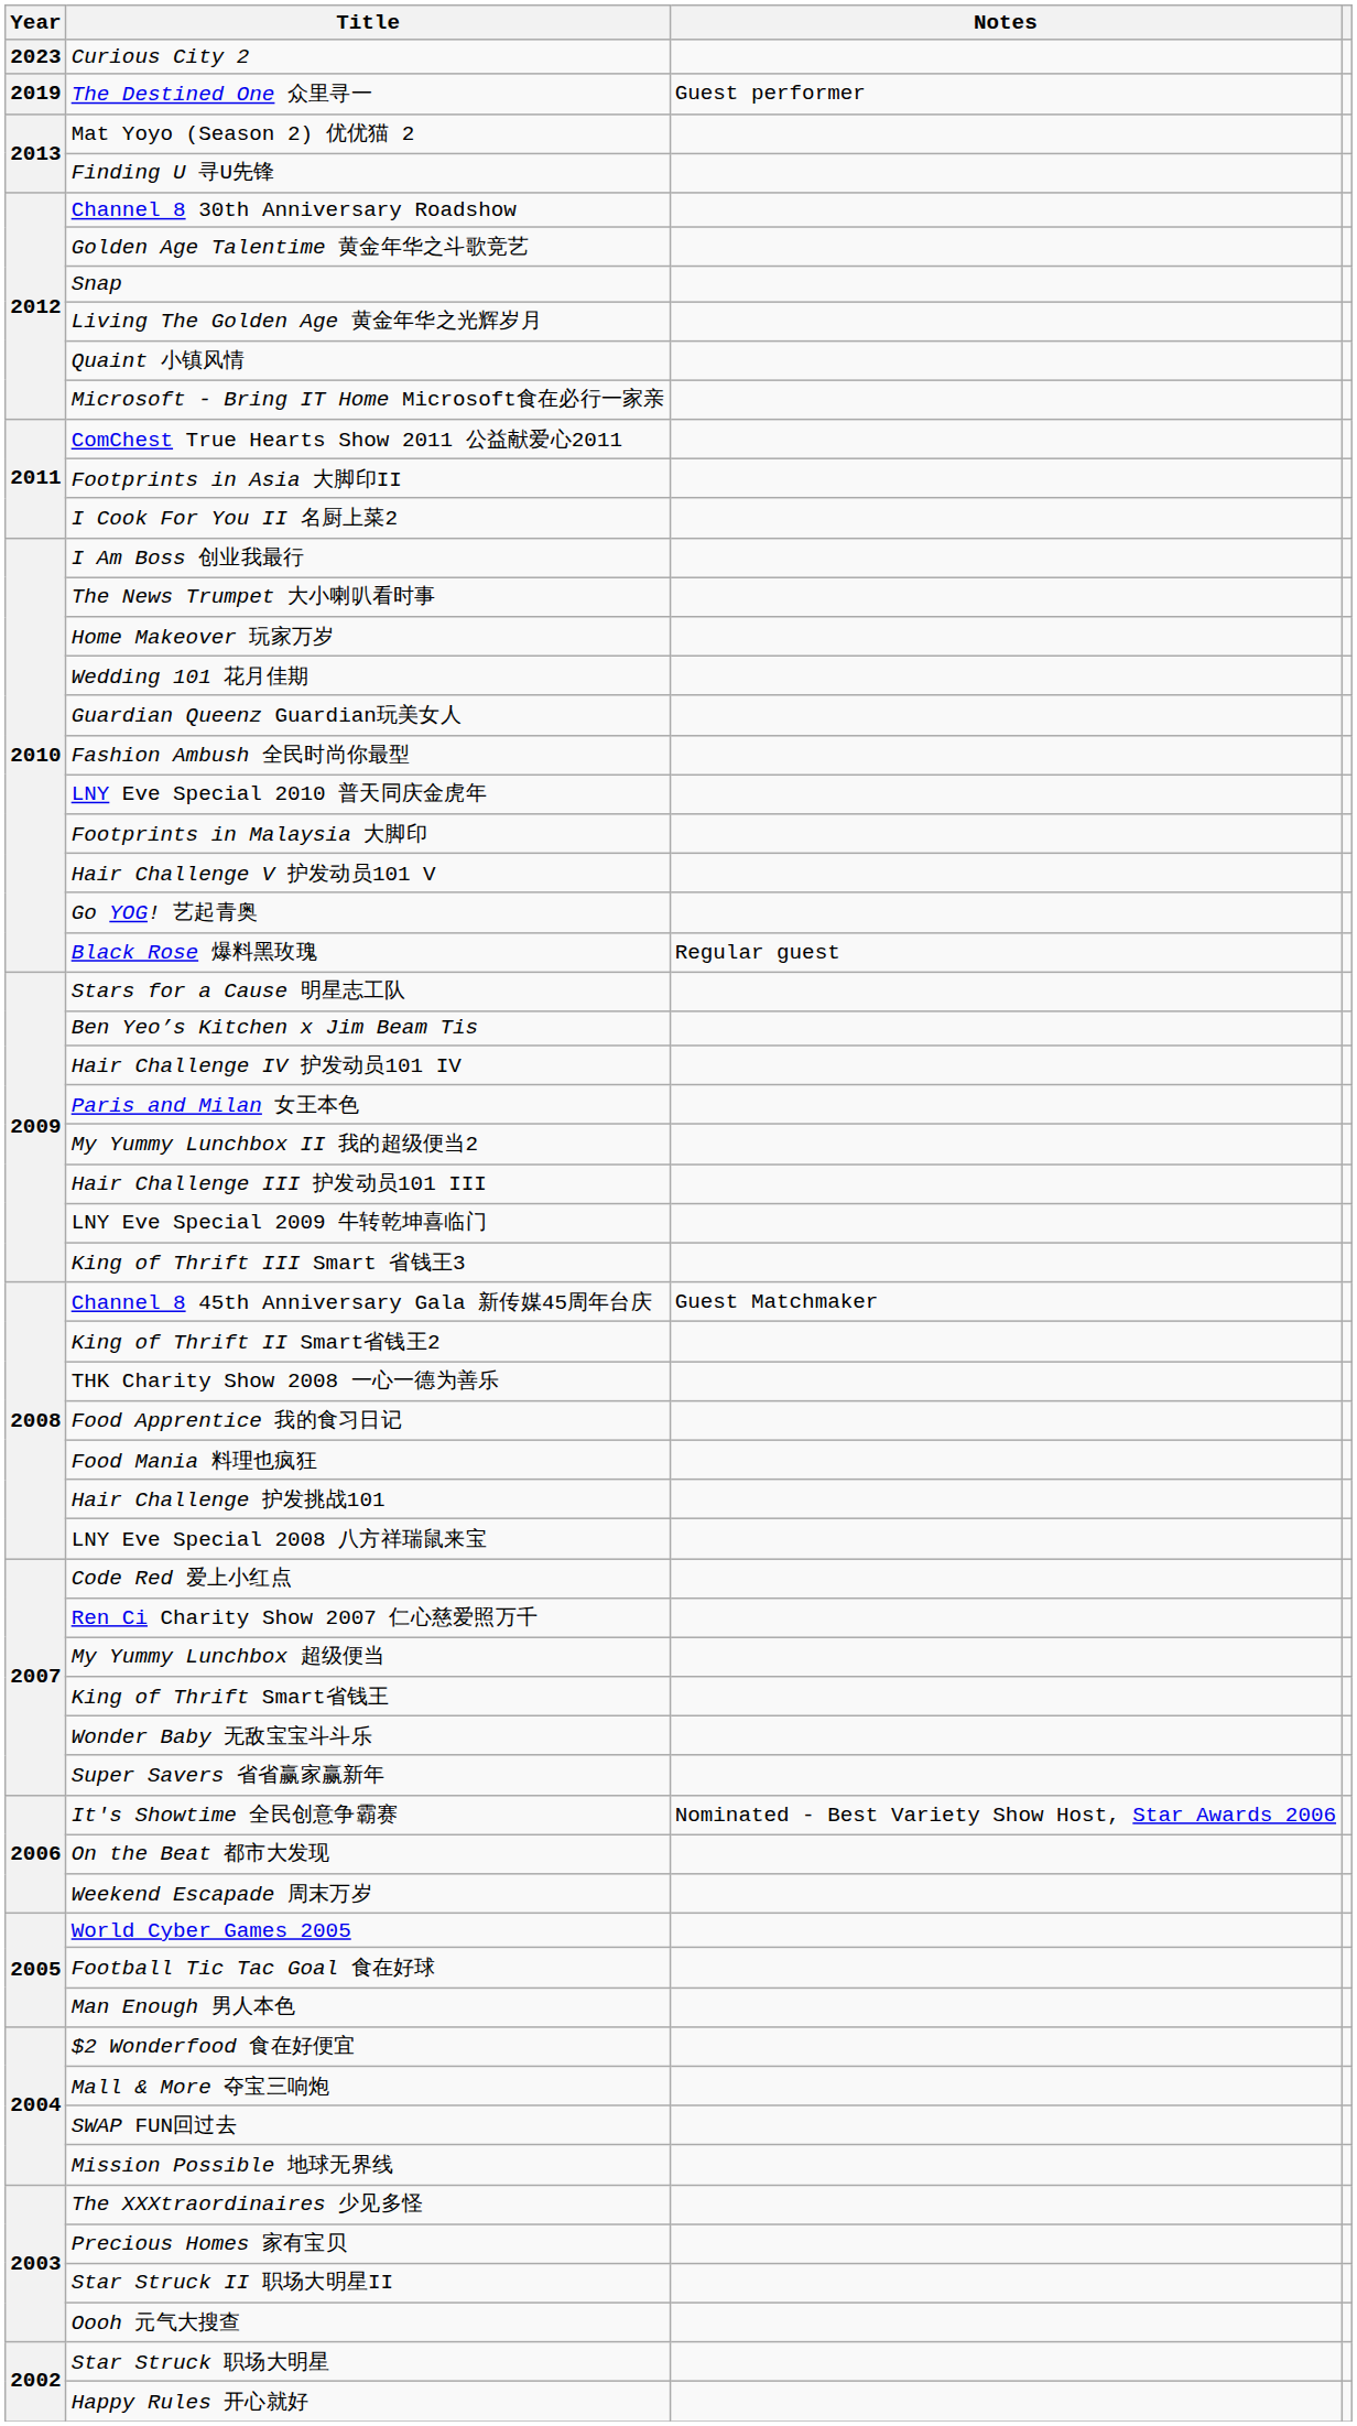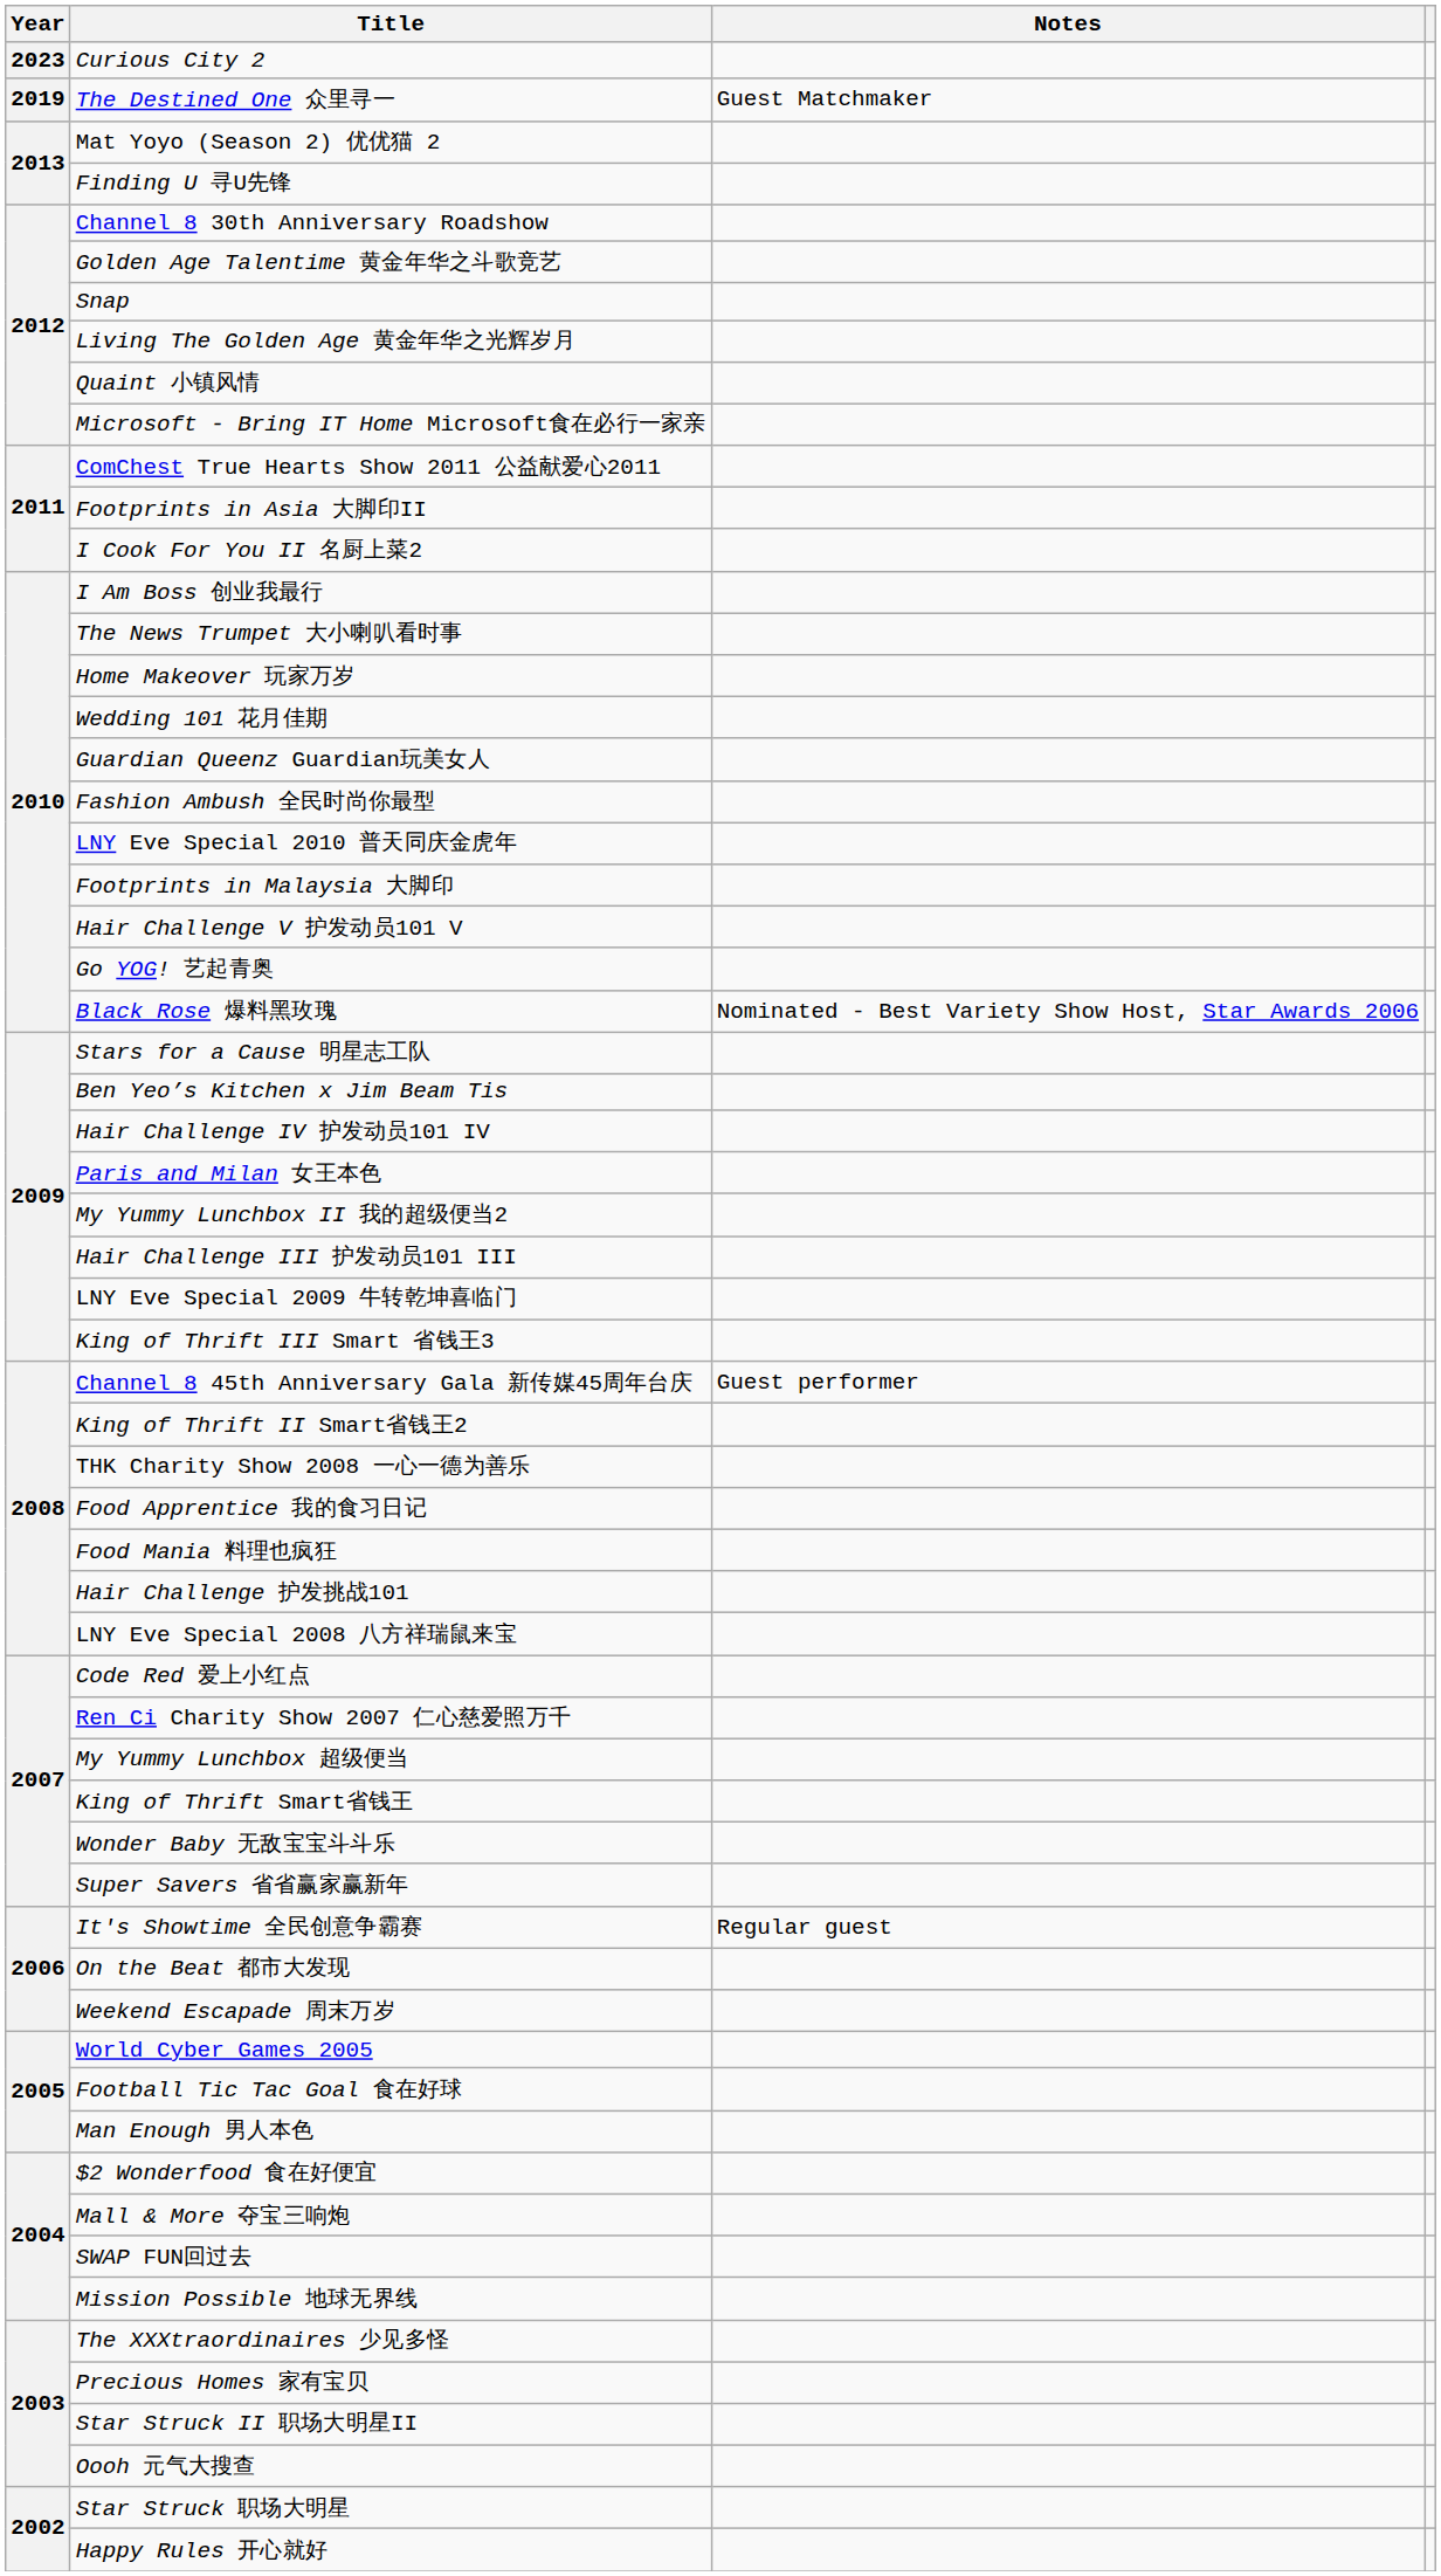The Destined One 众里寻一 | Notes: Guest performer -> Guest Matchmaker
Black Rose 爆料黑玫瑰 | Notes: Regular guest -> Nominated - Best Variety Show Host, Star Awards 2006
Channel 8 45th Anniversary Gala 新传媒45周年台庆 | Notes: Guest Matchmaker -> Guest performer
It's Showtime 全民创意争霸赛 | Notes: Nominated - Best Variety Show Host, Star Awards 2006 -> Regular guest
